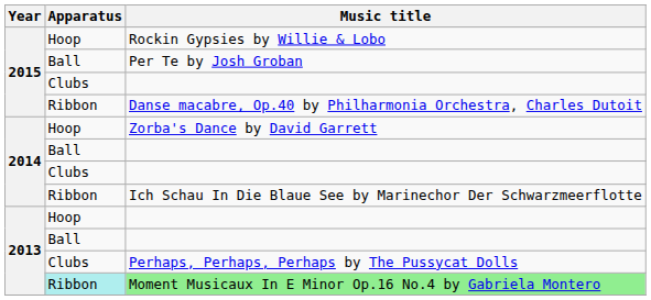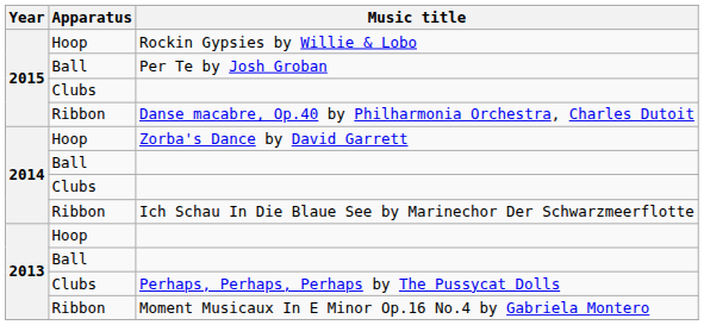Moment Musicaux In E Minor Op.16 No.4 by Gabriela Montero | Apparatus: paleturquoise background -> no background
Moment Musicaux In E Minor Op.16 No.4 by Gabriela Montero | Music title: lightgreen background -> no background
